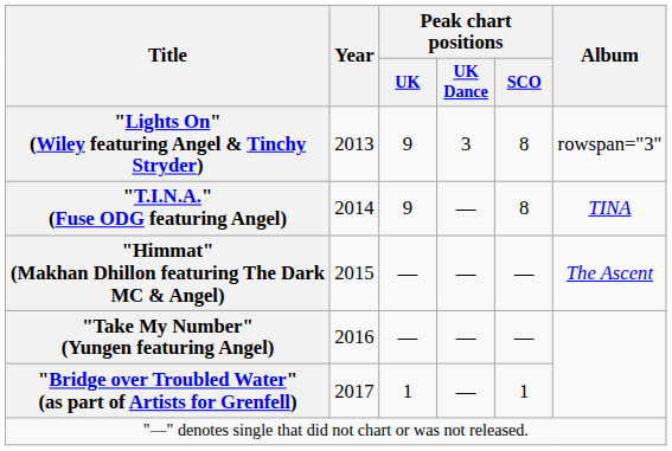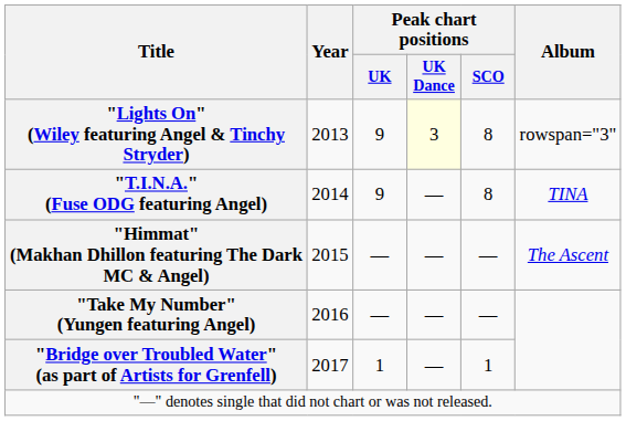"Lights On" (Wiley featuring Angel & Tinchy Stryder) | Peak chart positions / UK Dance: no background -> lightyellow background
